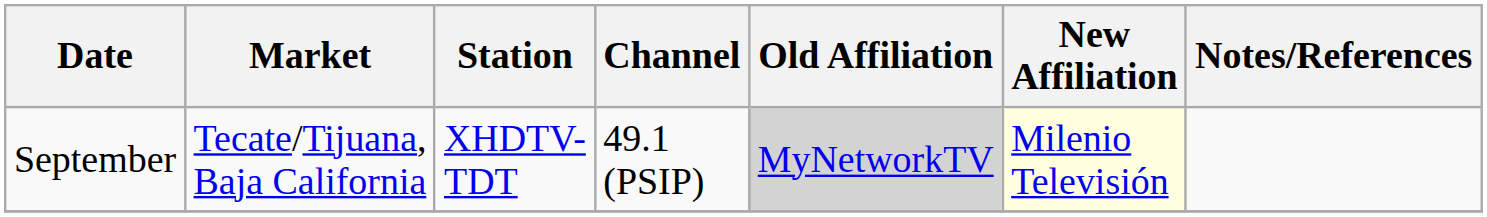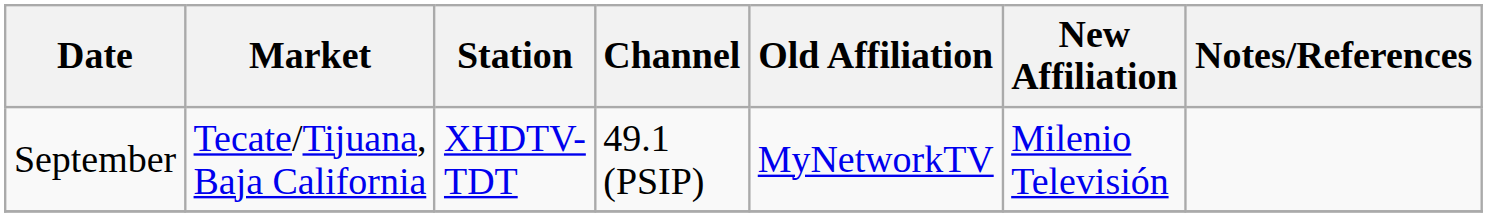September | Old Affiliation: lightgrey background -> no background
September | New Affiliation: lightyellow background -> no background
